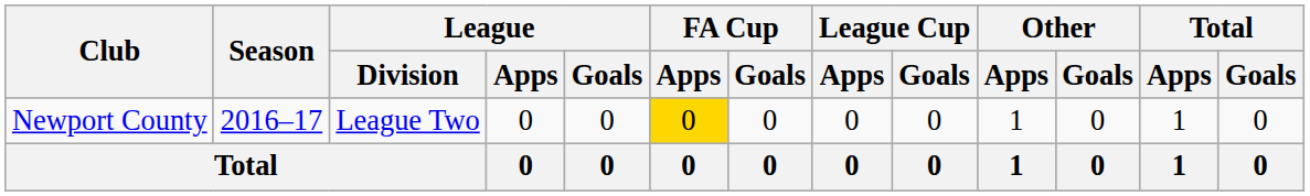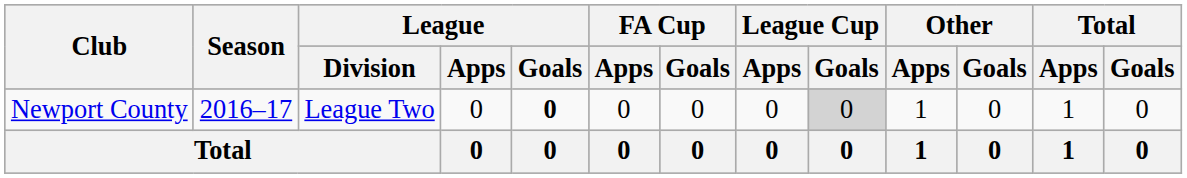Newport County | League / Goals: normal -> bold
Newport County | FA Cup / Apps: gold background -> no background
Newport County | League Cup / Goals: no background -> lightgrey background
